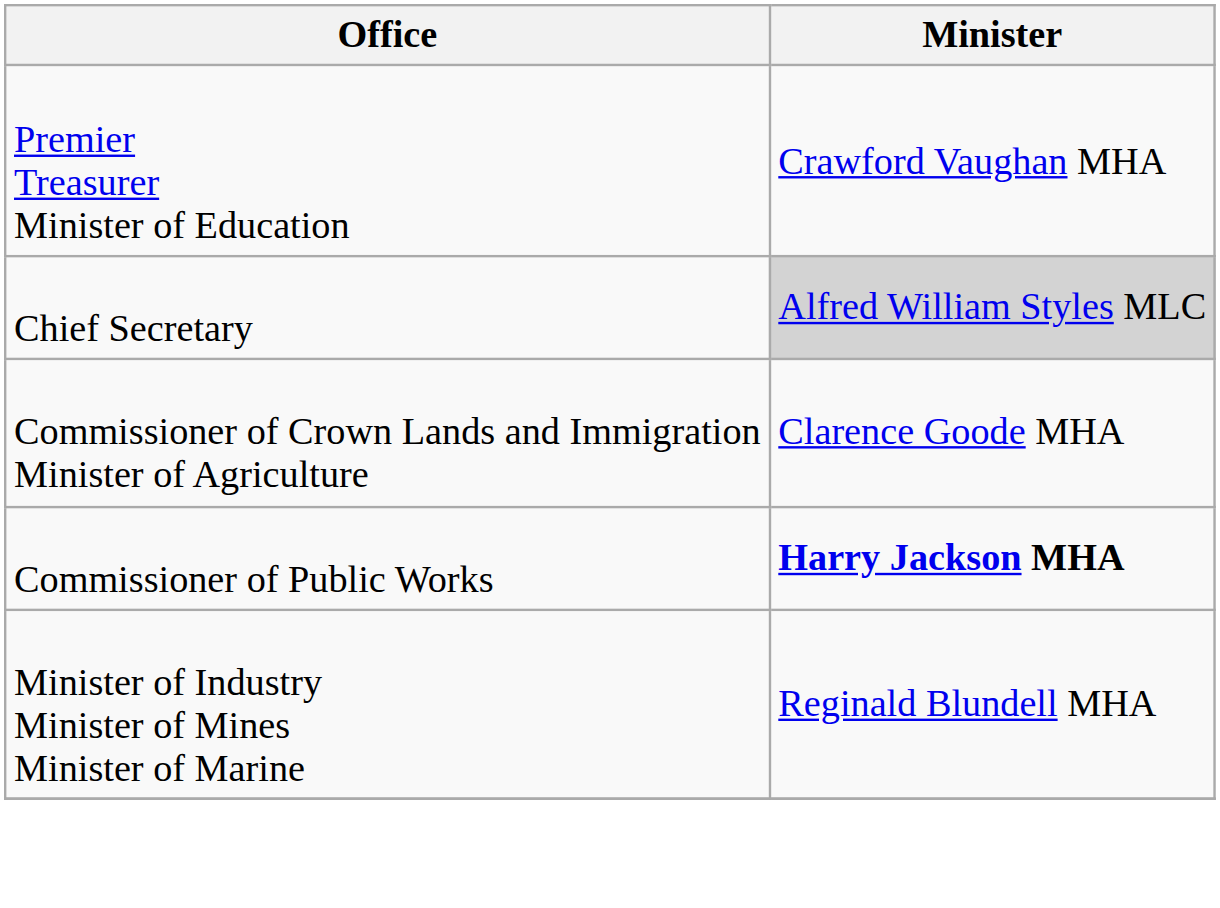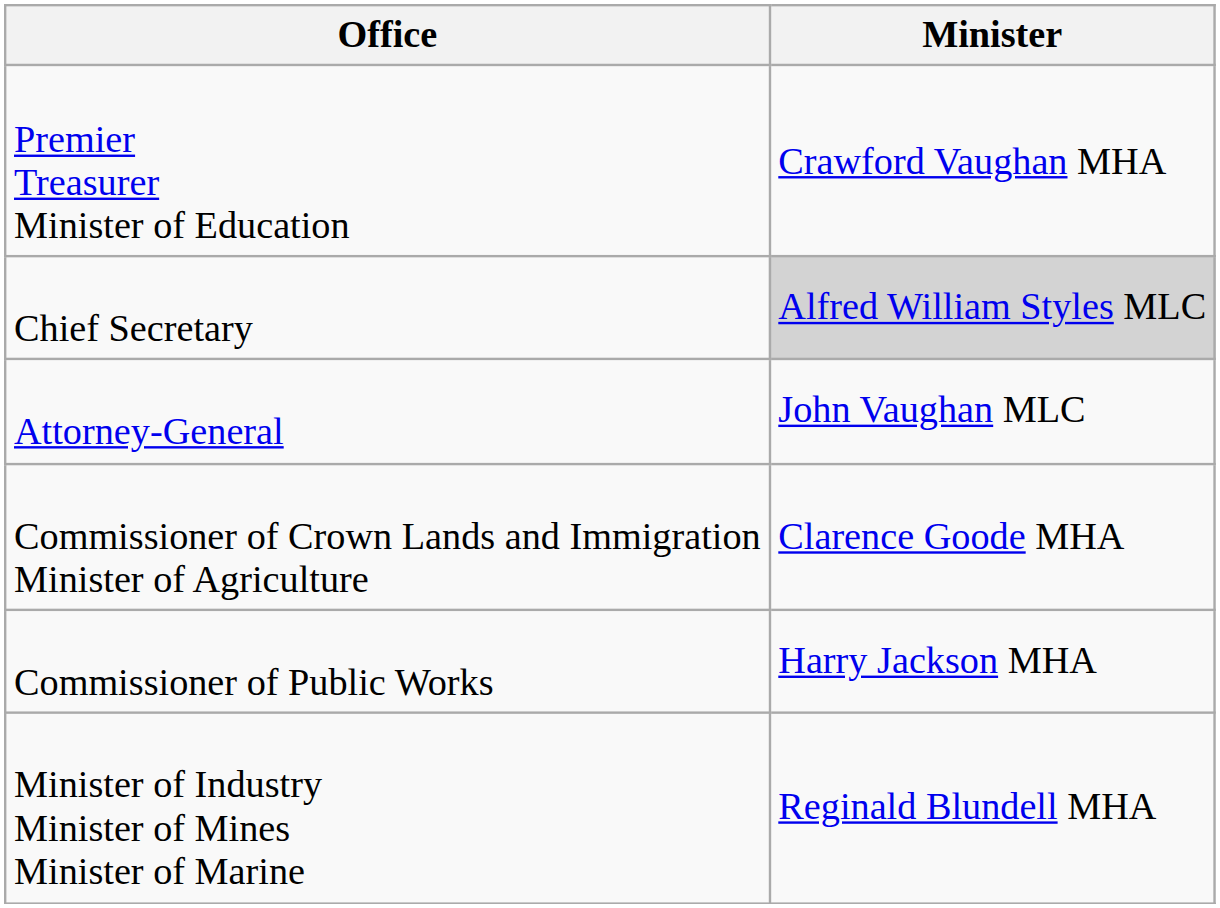+ row: Attorney-General | John Vaughan MLC
Commissioner of Public Works | Minister: bold -> normal
